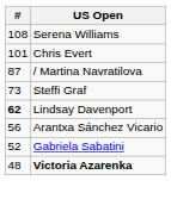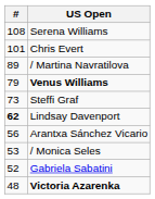/ Martina Navratilova | #: 87 -> 89
+ row: 79 | Venus Williams
+ row: 53 | / Monica Seles
